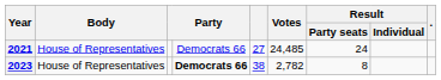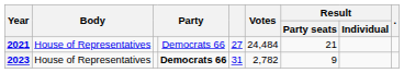2021 | Votes: 24,485 -> 24,484
2021 | Result / Party seats: 24 -> 21
2023 | column 5: 38 -> 31
2023 | Result / Party seats: 8 -> 9
